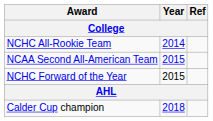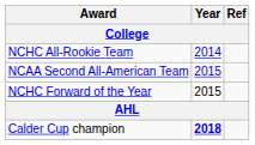Calder Cup champion | Year: normal -> bold
